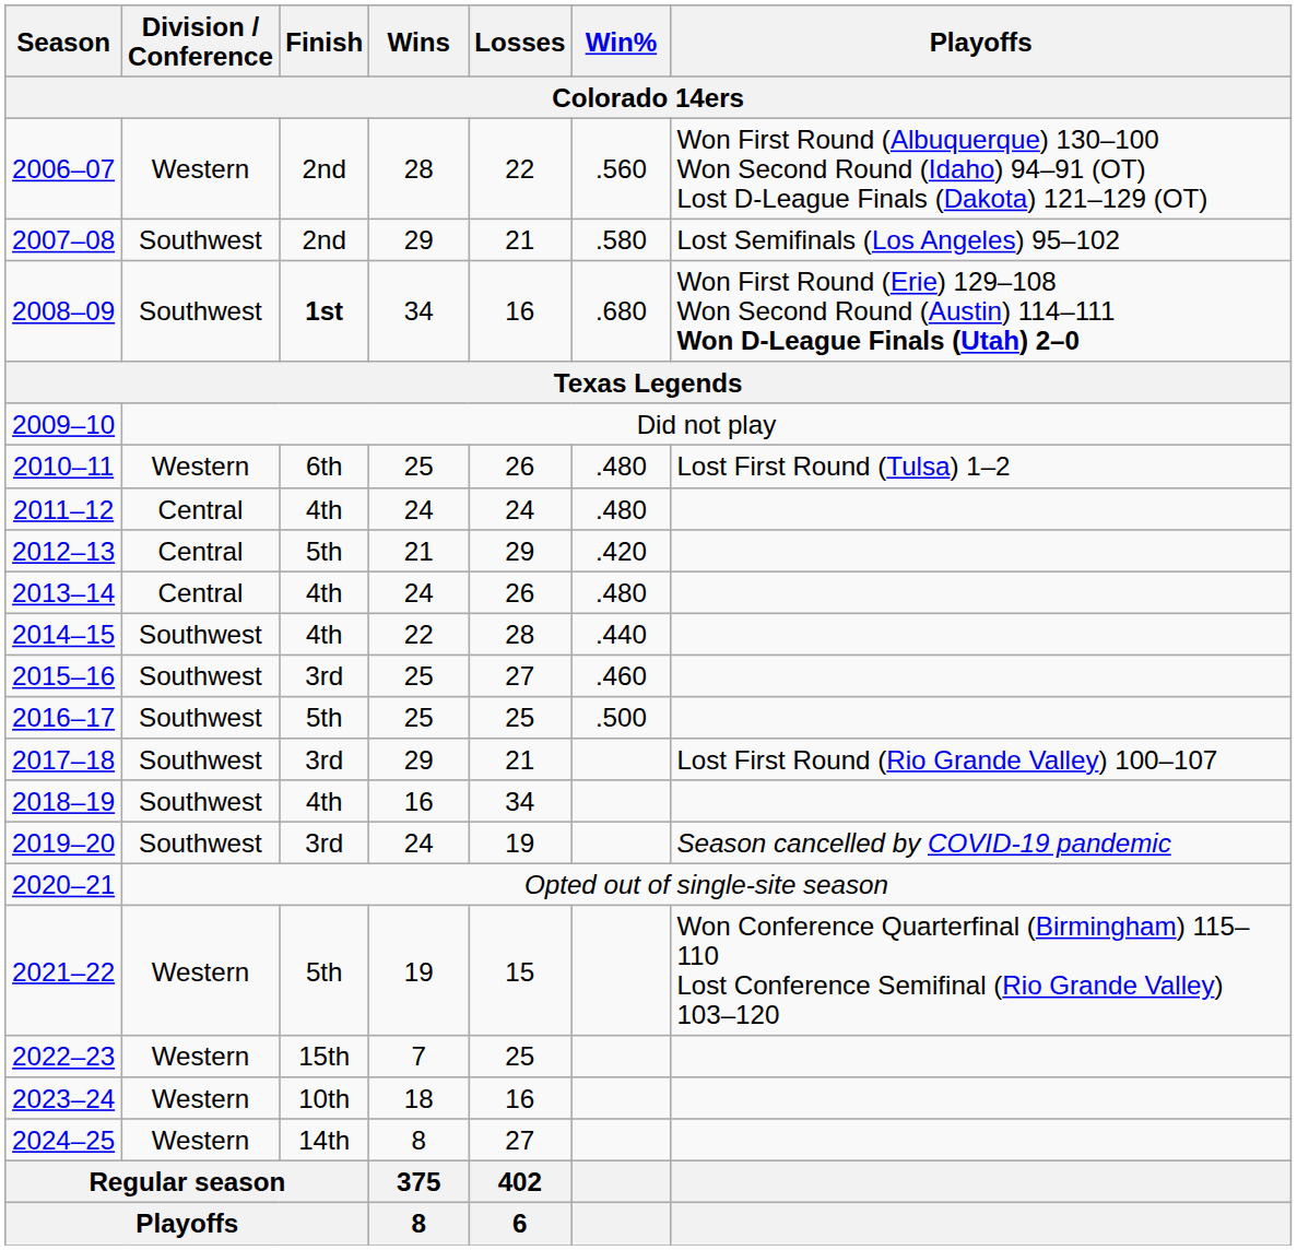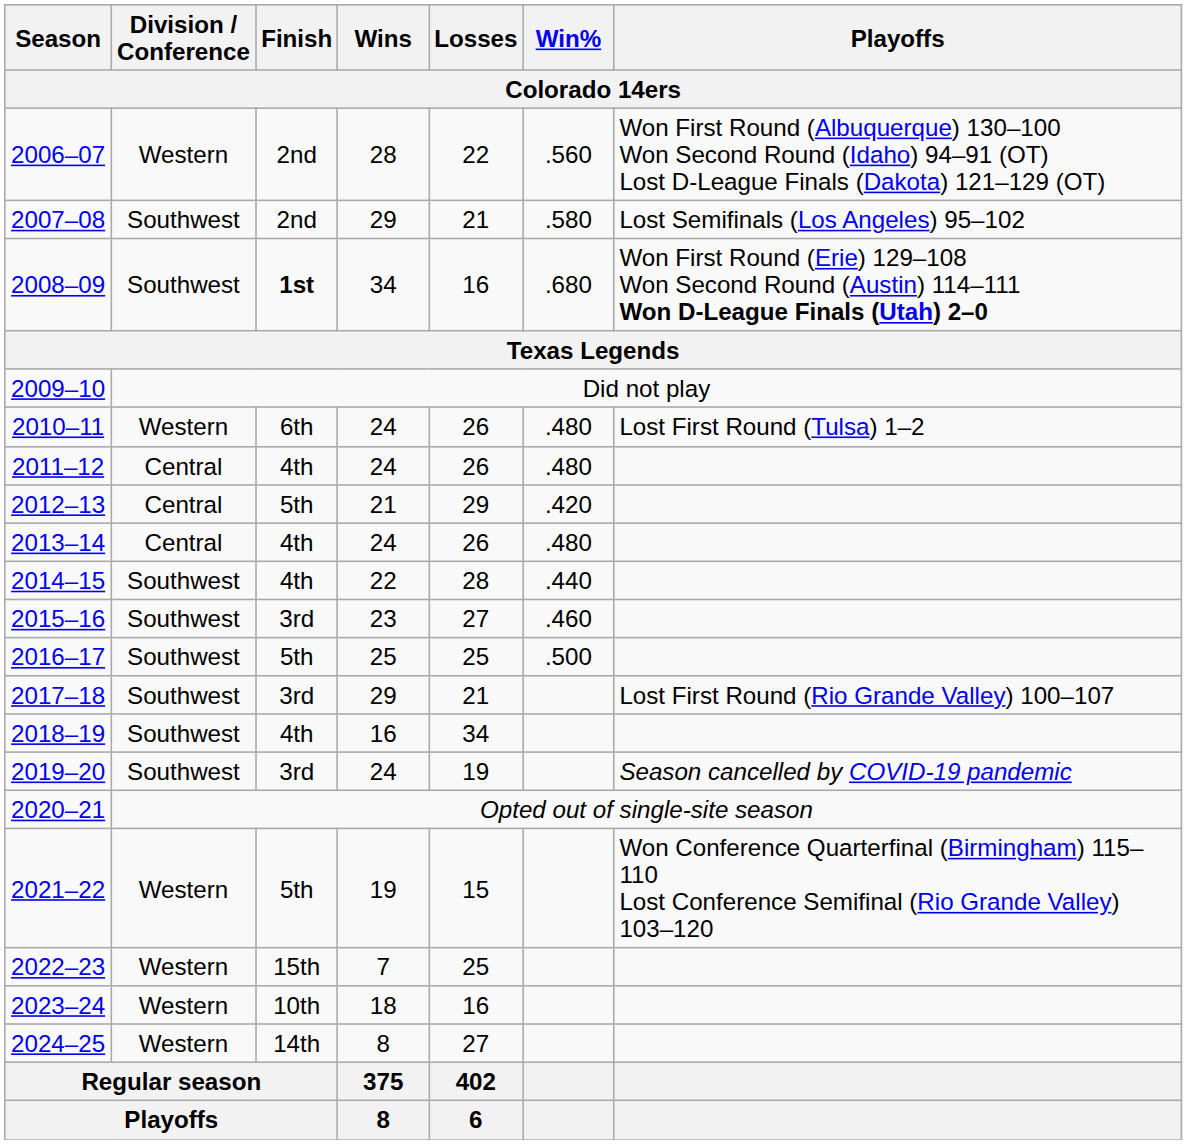2010–11 | Wins: 25 -> 24
2011–12 | Losses: 24 -> 26
2015–16 | Wins: 25 -> 23
